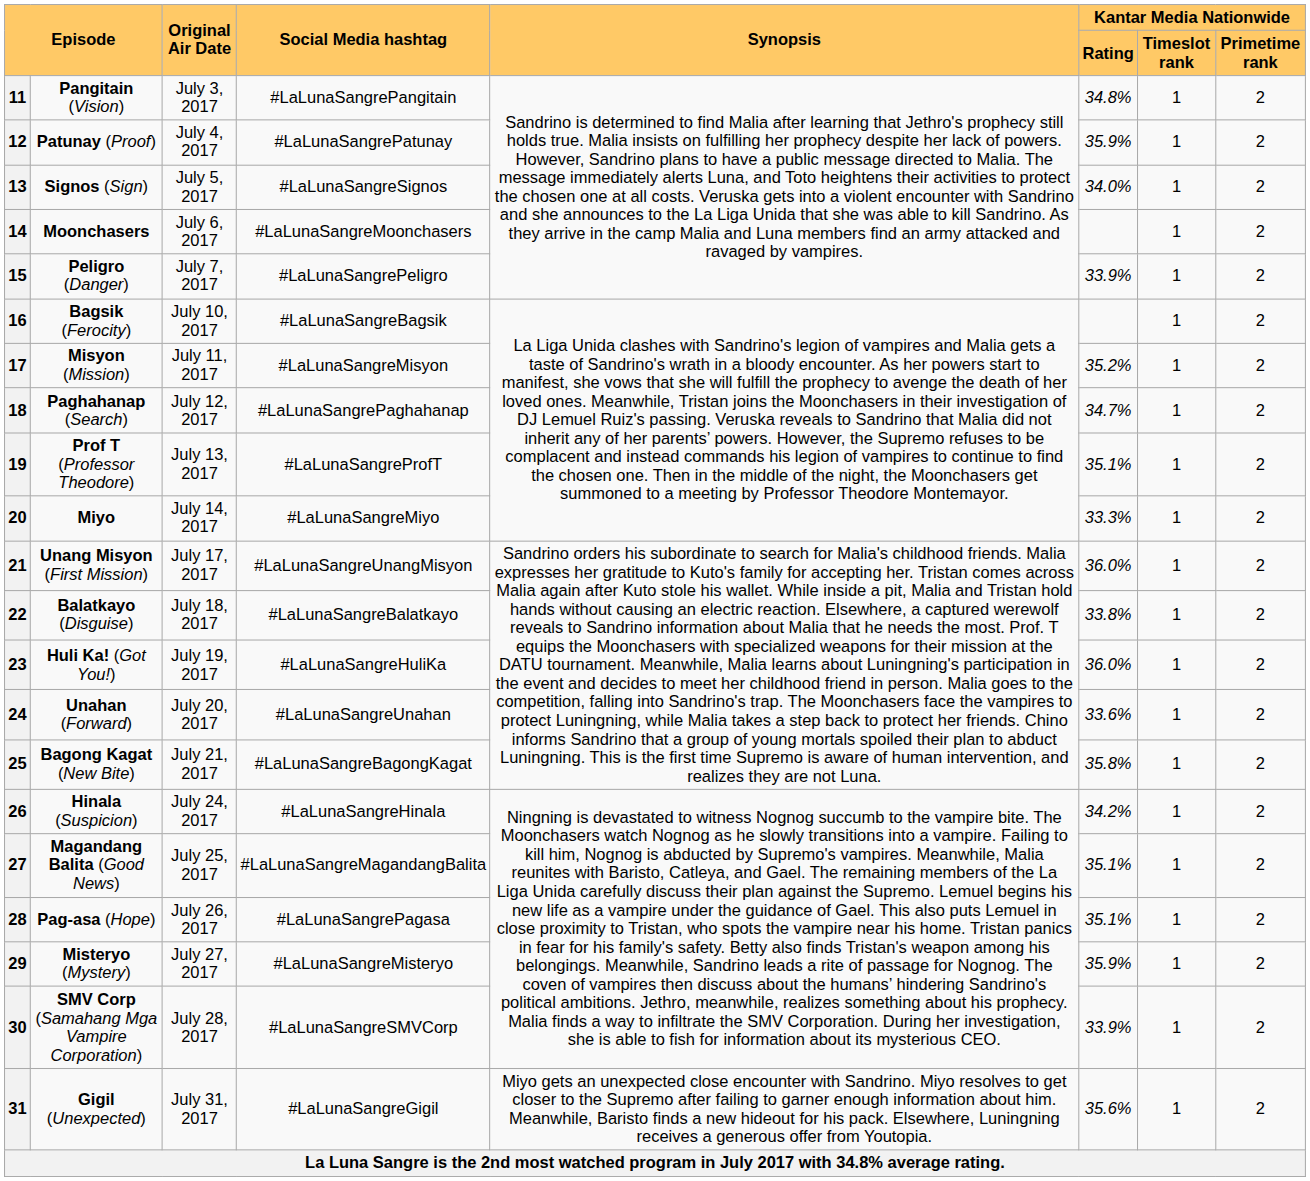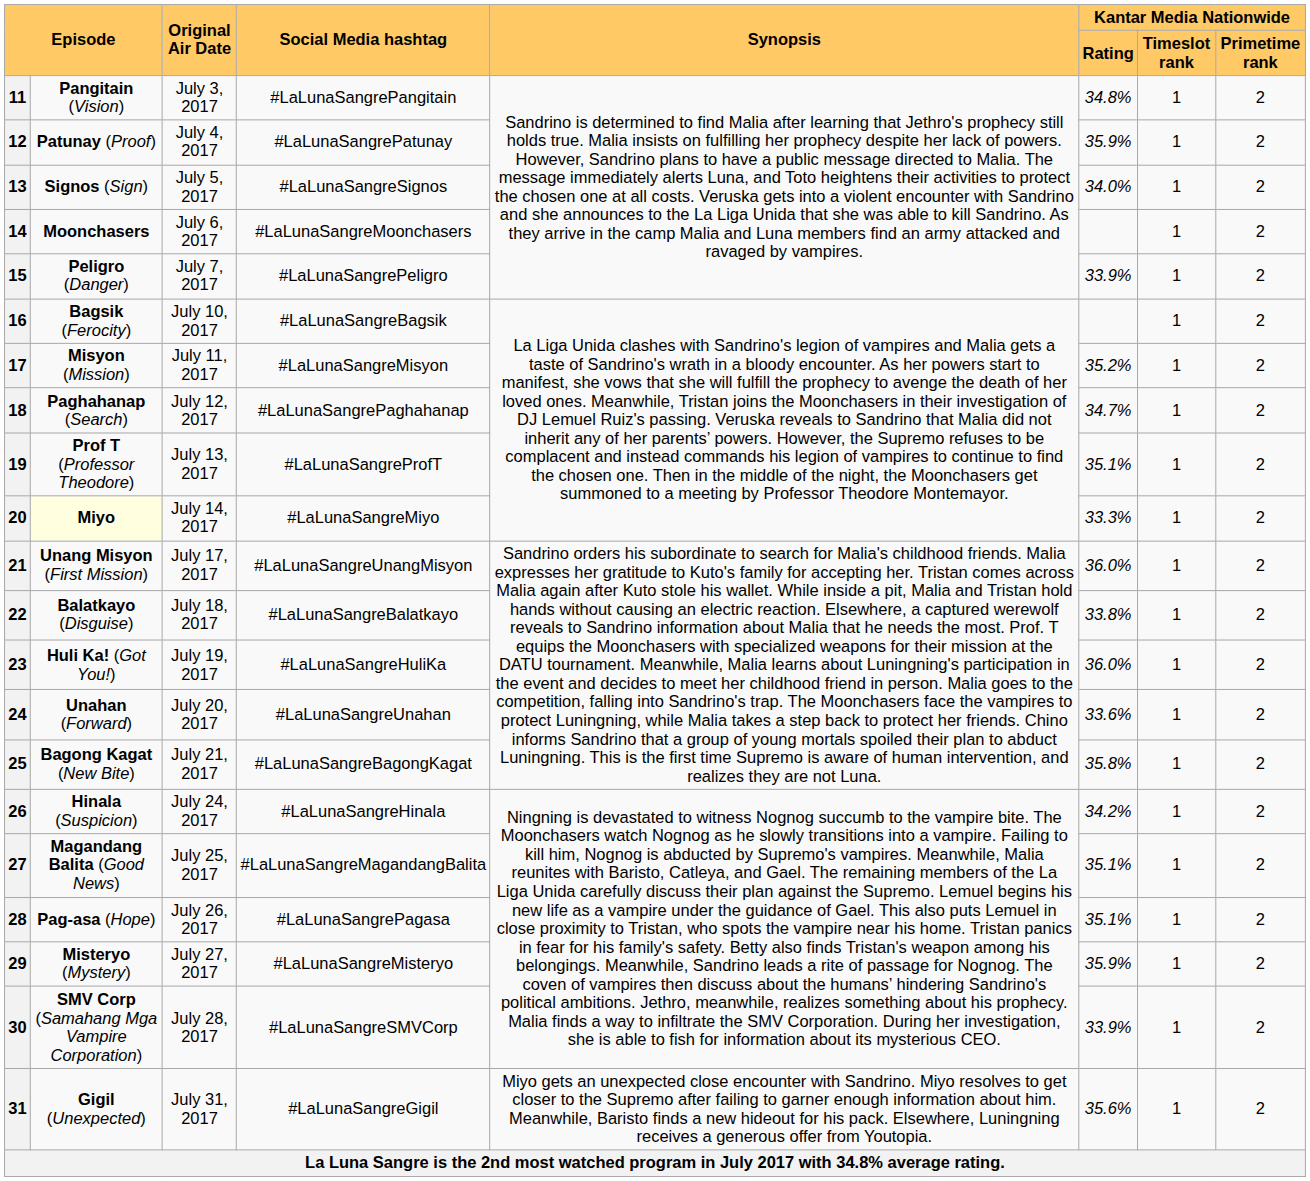20 | column 2: no background -> lightyellow background
